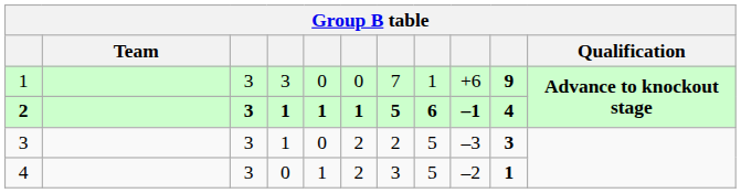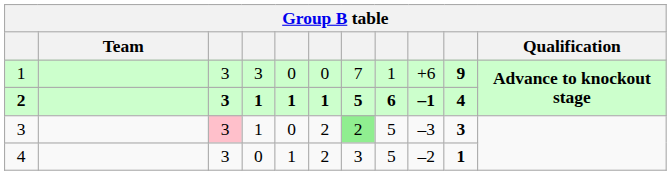row 5 | column 3: no background -> pink background
row 5 | column 7: no background -> lightgreen background
